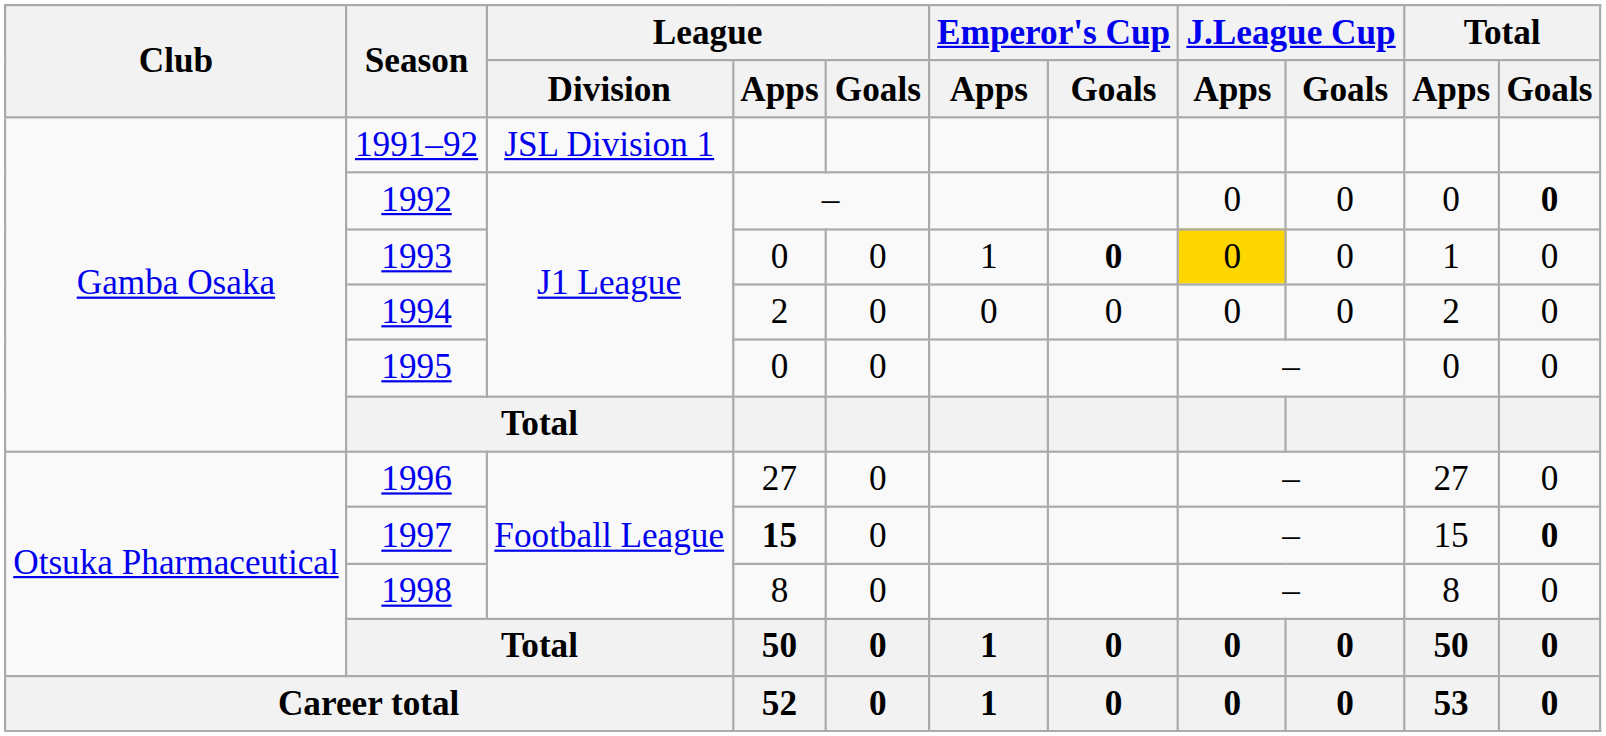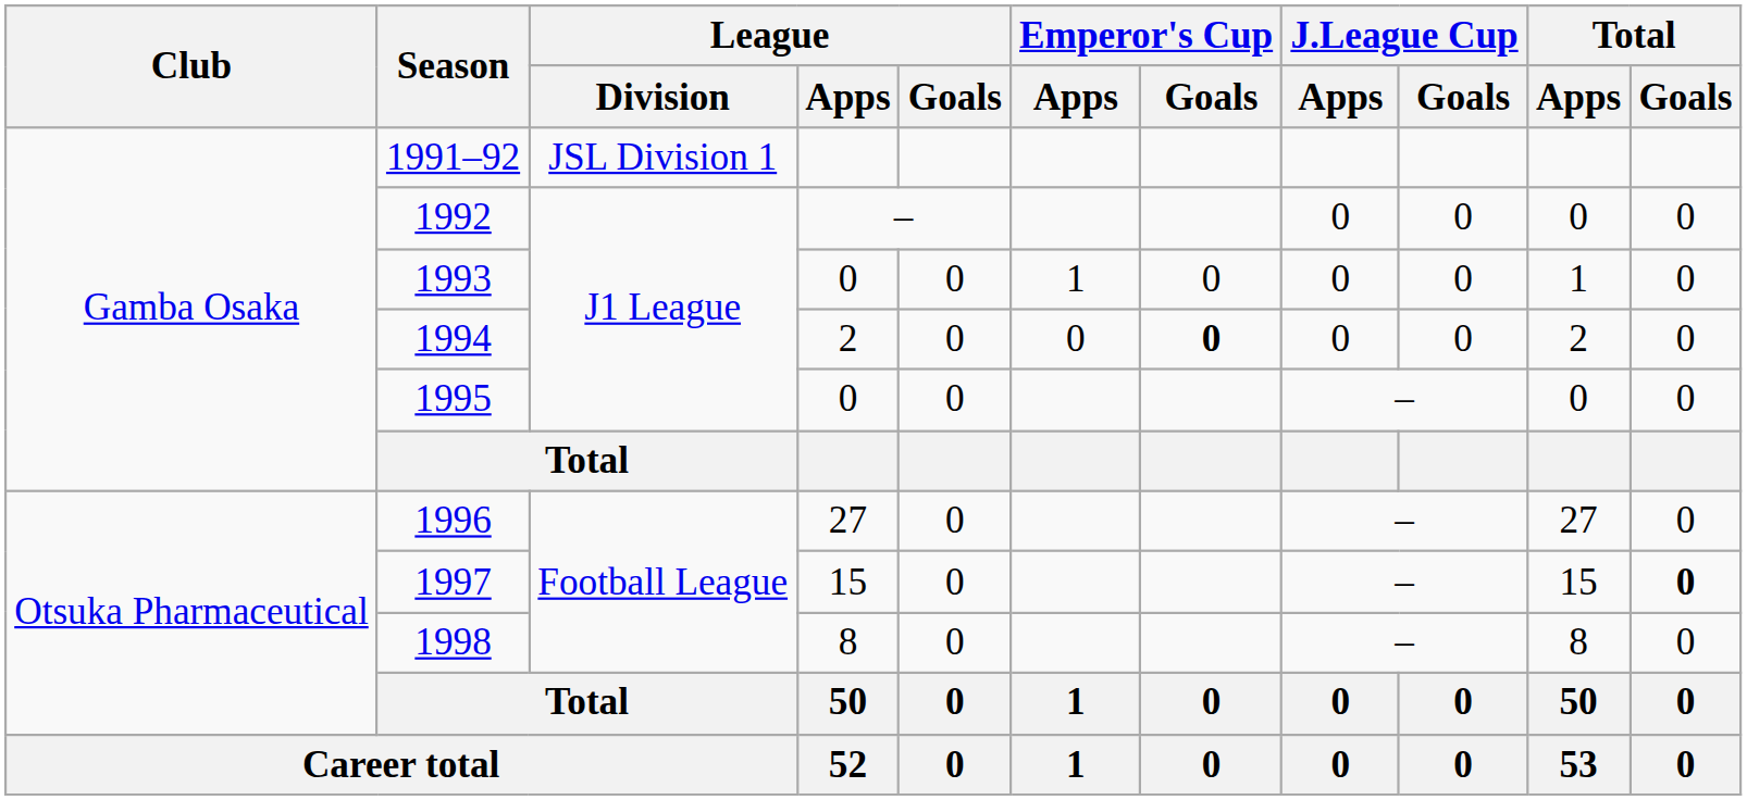1992 | Total / Goals: bold -> normal
1993 | Emperor's Cup / Goals: bold -> normal
1993 | J.League Cup / Apps: gold background -> no background
1994 | Emperor's Cup / Goals: normal -> bold
1997 | League / Apps: bold -> normal
